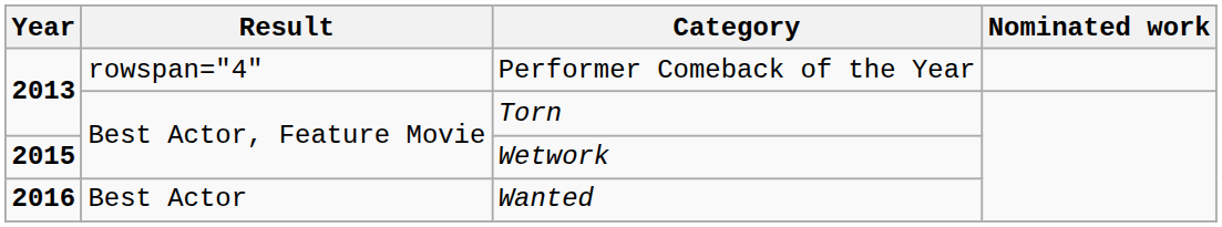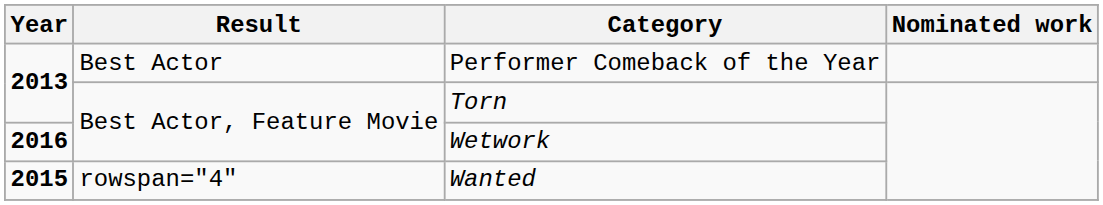Performer Comeback of the Year | Result: rowspan="4" -> Best Actor
Wetwork | Year: 2015 -> 2016
Wanted | Year: 2016 -> 2015
Wanted | Result: Best Actor -> rowspan="4"
